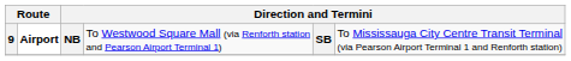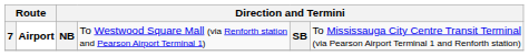NB | column 1: 9 -> 7
